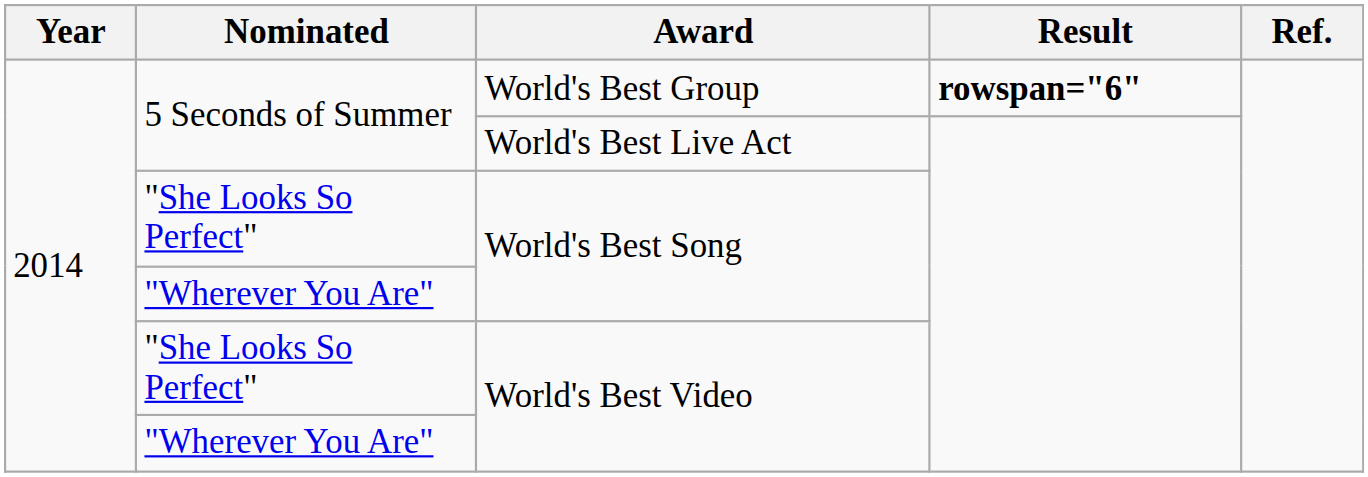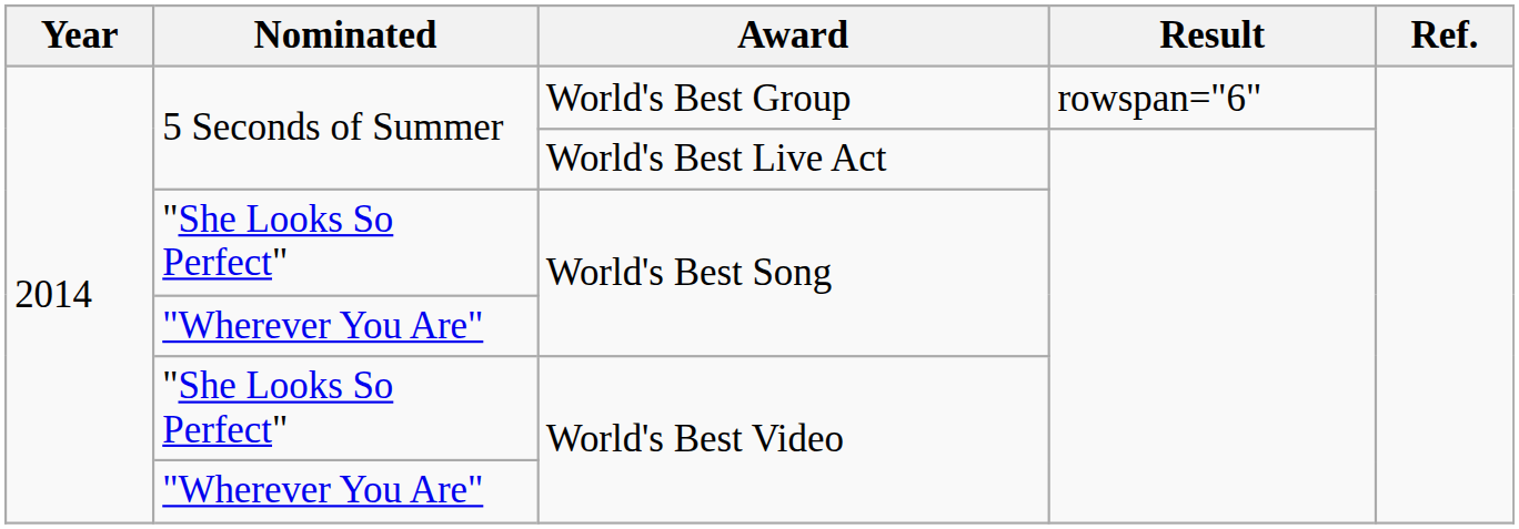World's Best Group | Result: bold -> normal
